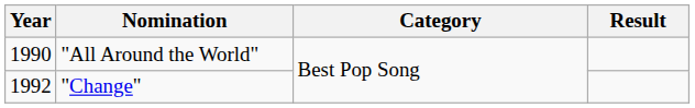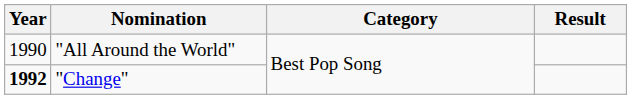"Change" | Year: normal -> bold
